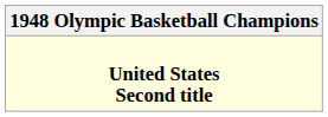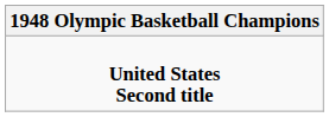row 2 | column 1: lightyellow background -> no background
